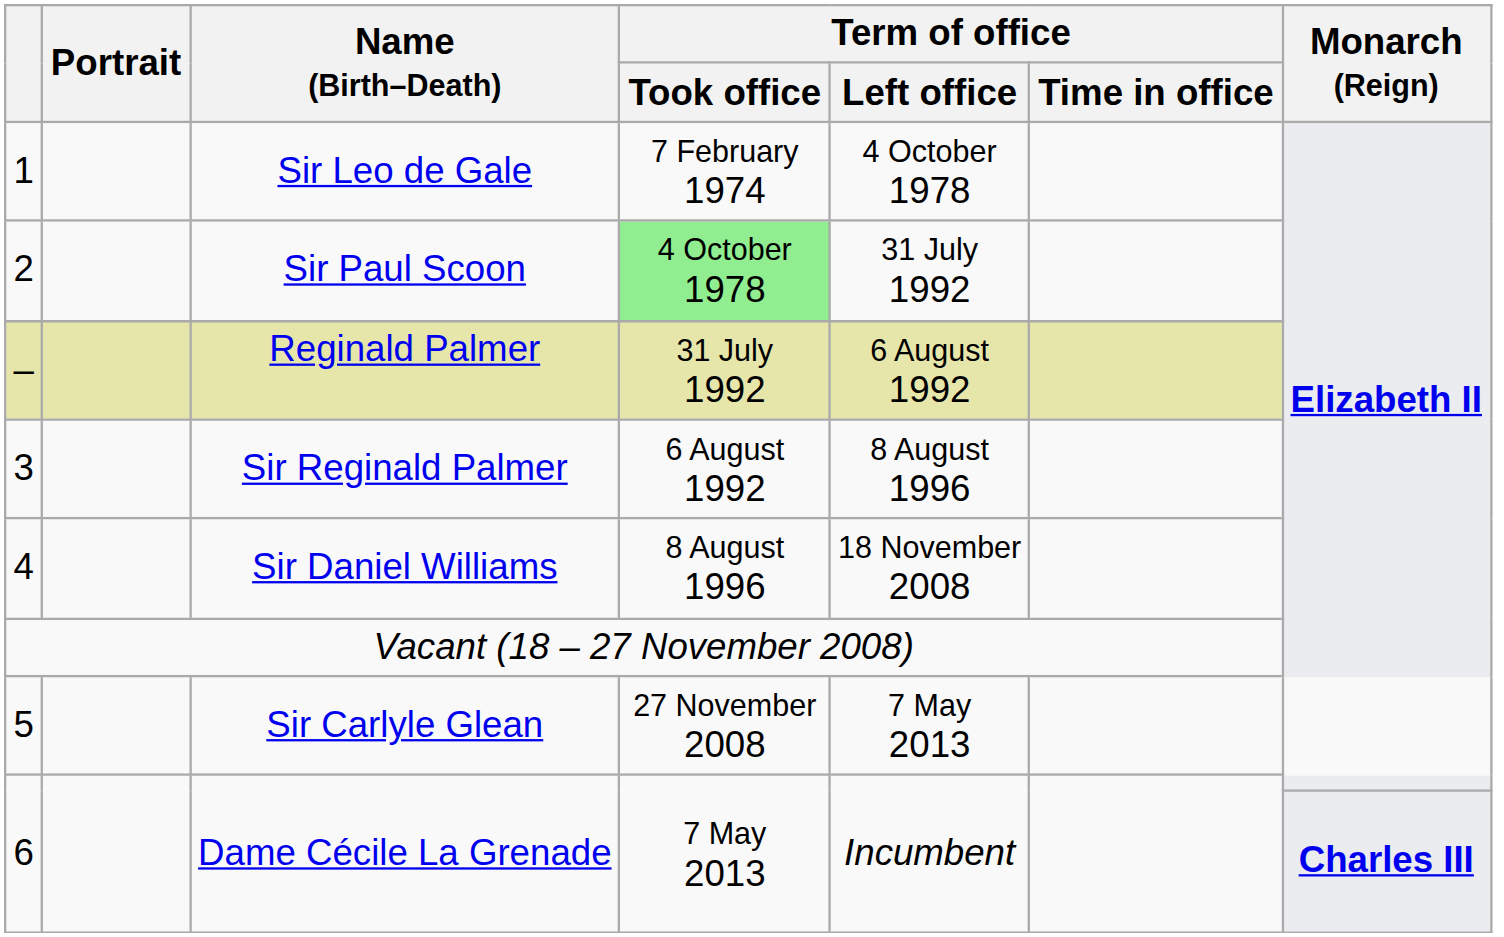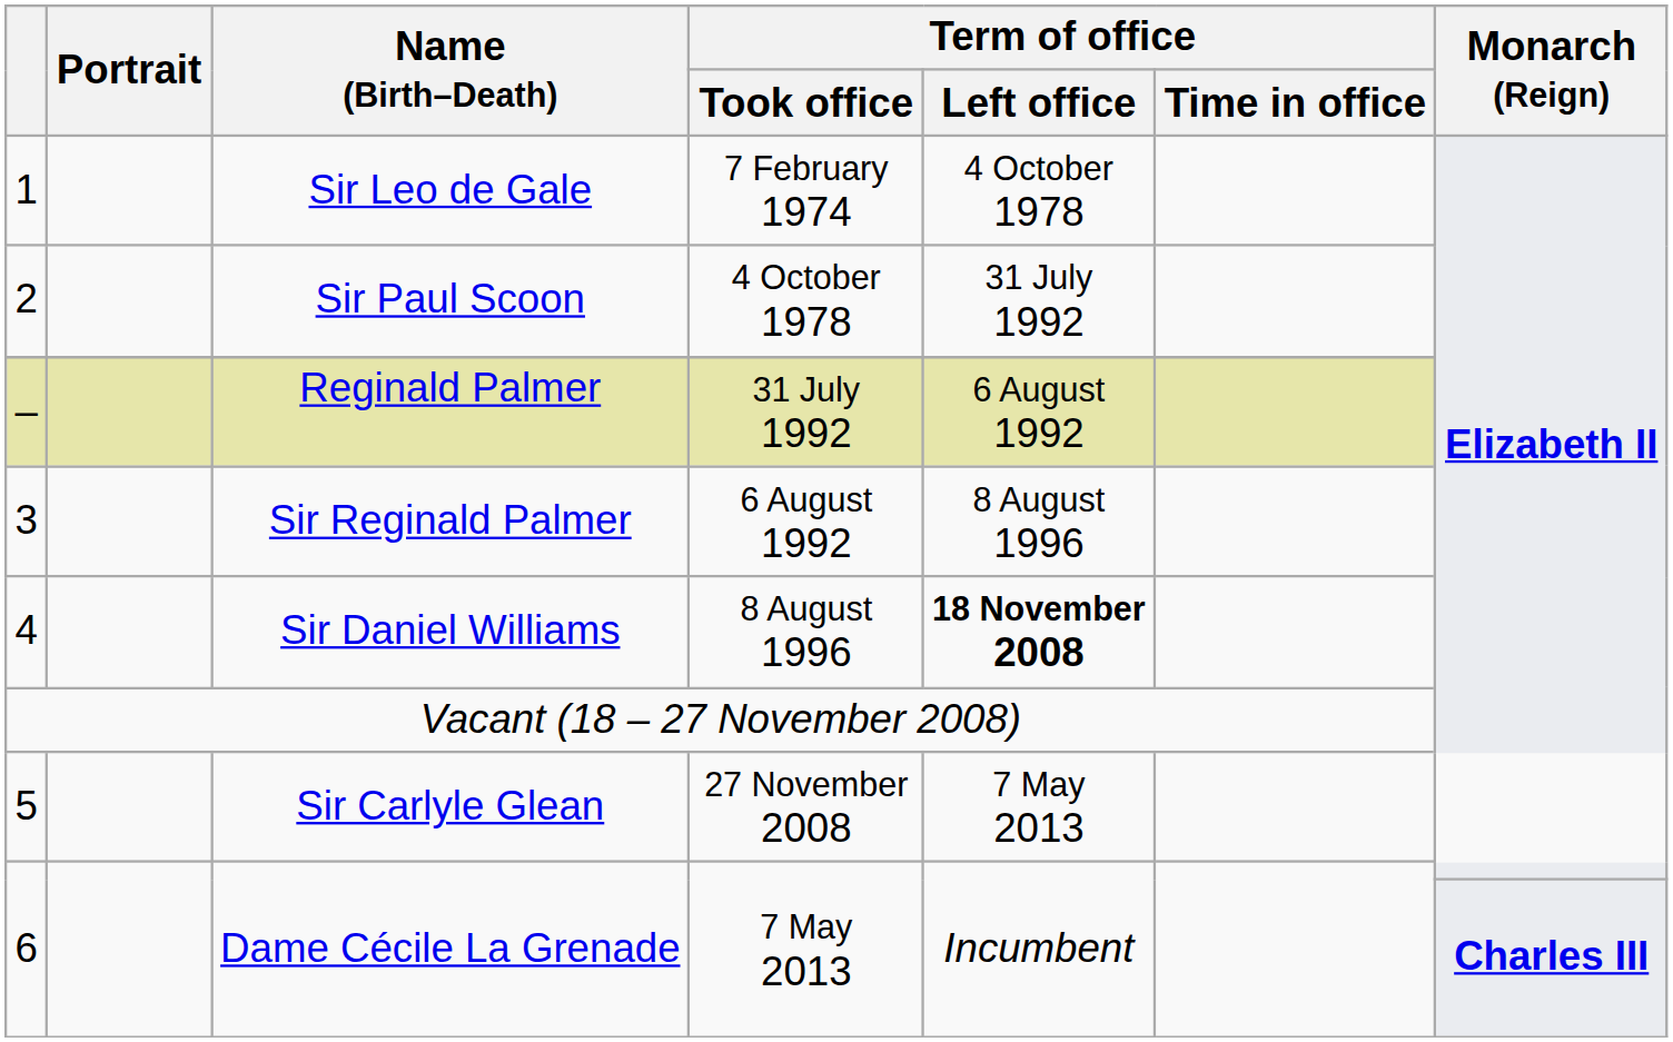2 | Term of office / Took office: lightgreen background -> no background
4 | Term of office / Left office: normal -> bold
